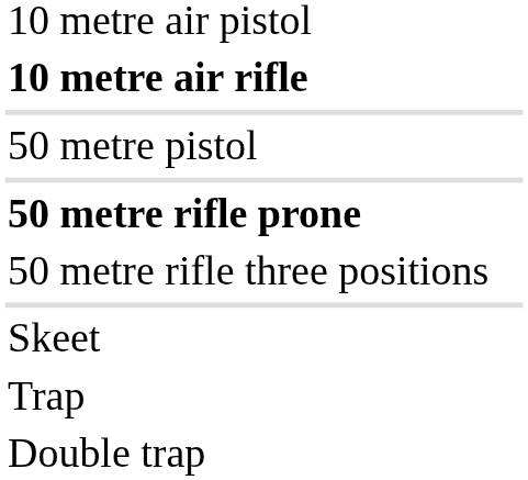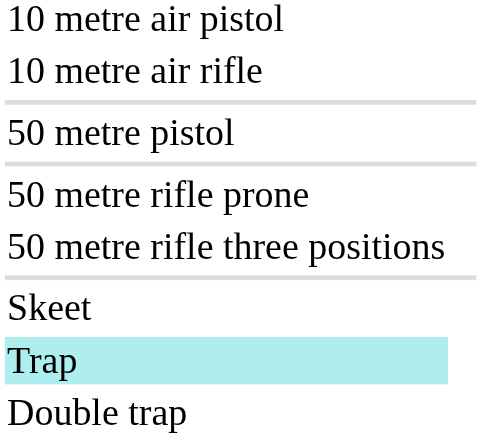10 metre air rifle | column 1: bold -> normal
50 metre rifle prone | column 1: bold -> normal
Trap | column 1: no background -> paleturquoise background
